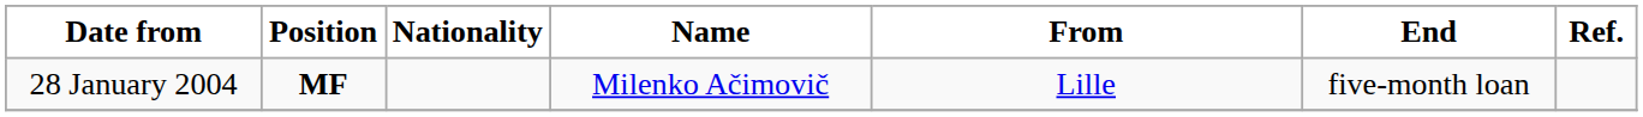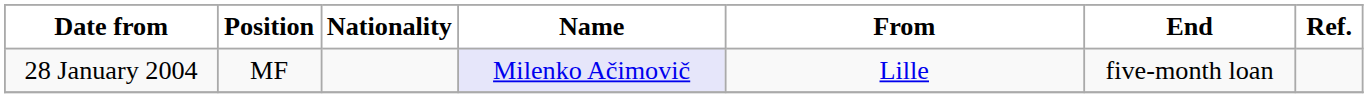28 January 2004 | Position: bold -> normal
28 January 2004 | Name: no background -> lavender background
